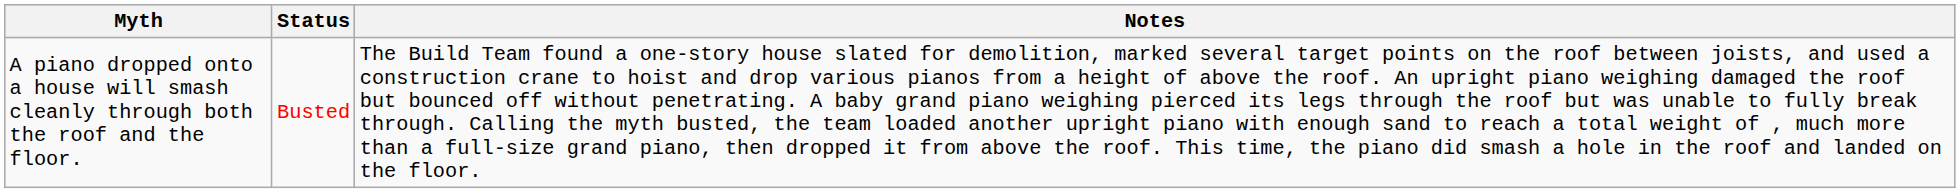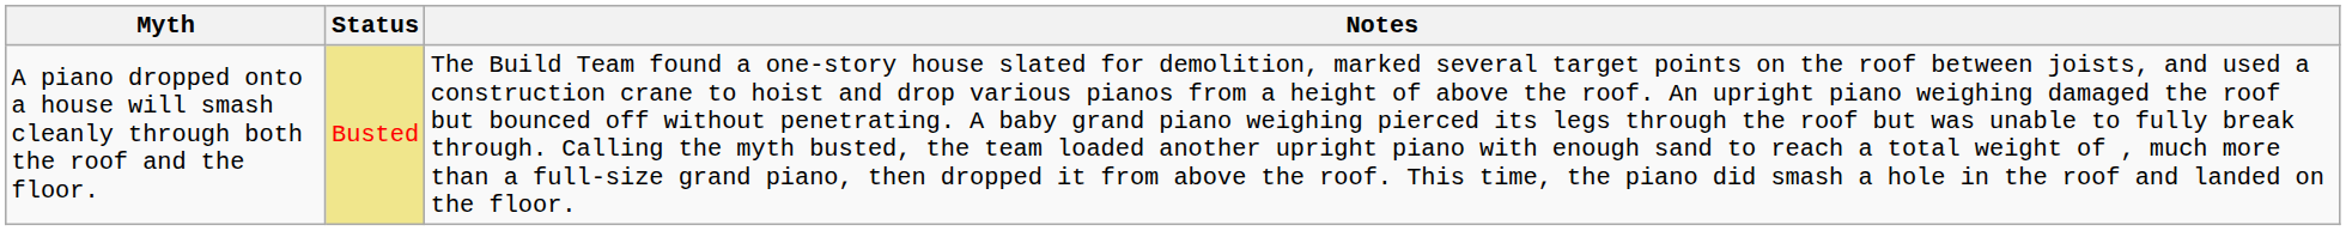row 2 | Status: no background -> khaki background
